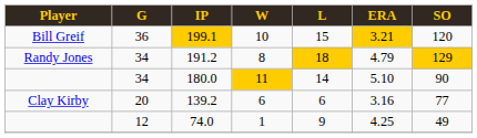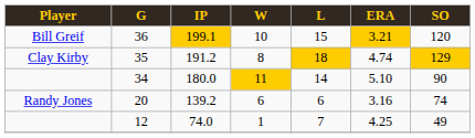191.2 | Player: Randy Jones -> Clay Kirby
191.2 | G: 34 -> 35
191.2 | ERA: 4.79 -> 4.74
139.2 | Player: Clay Kirby -> Randy Jones
139.2 | SO: 77 -> 74
74.0 | L: 9 -> 7
